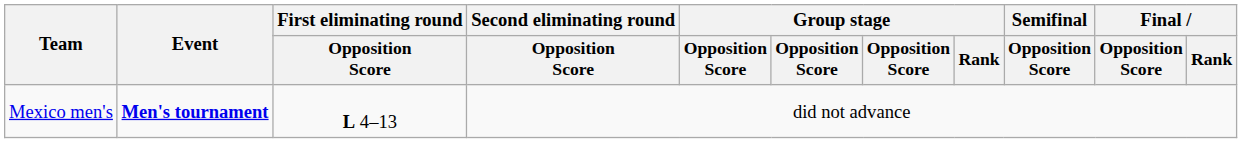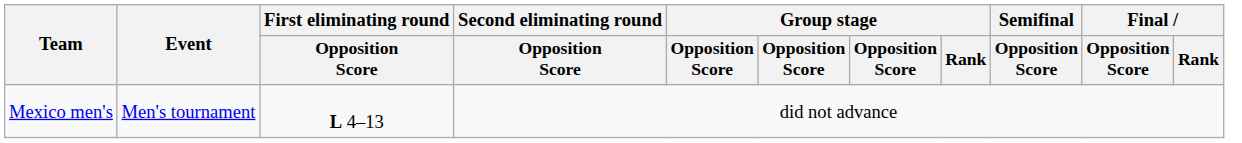Mexico men's | Event: bold -> normal
